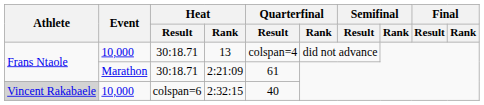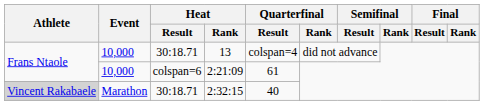2:21:09 | Event: Marathon -> 10,000
2:21:09 | Heat / Result: 30:18.71 -> colspan=6
2:32:15 | Event: 10,000 -> Marathon
2:32:15 | Heat / Result: colspan=6 -> 30:18.71
